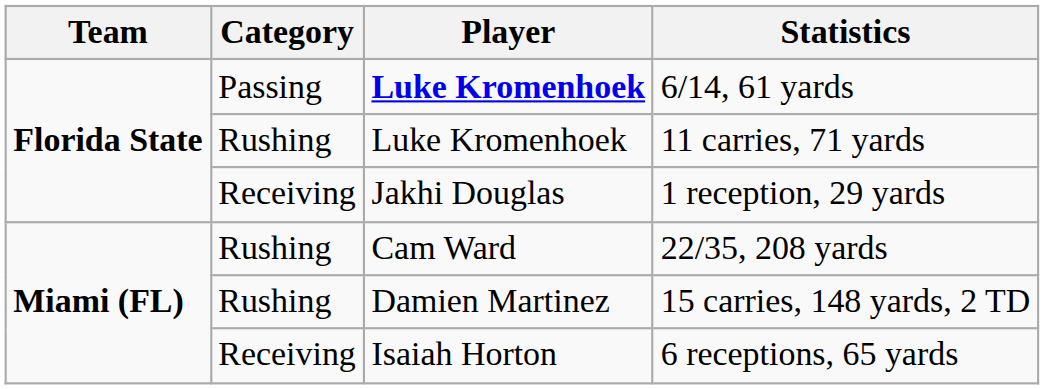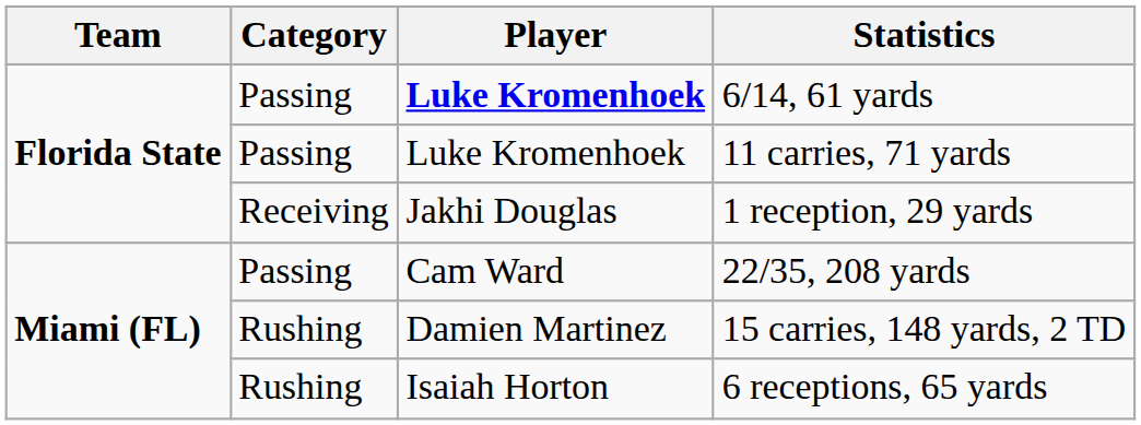11 carries, 71 yards | Category: Rushing -> Passing
22/35, 208 yards | Category: Rushing -> Passing
6 receptions, 65 yards | Category: Receiving -> Rushing
